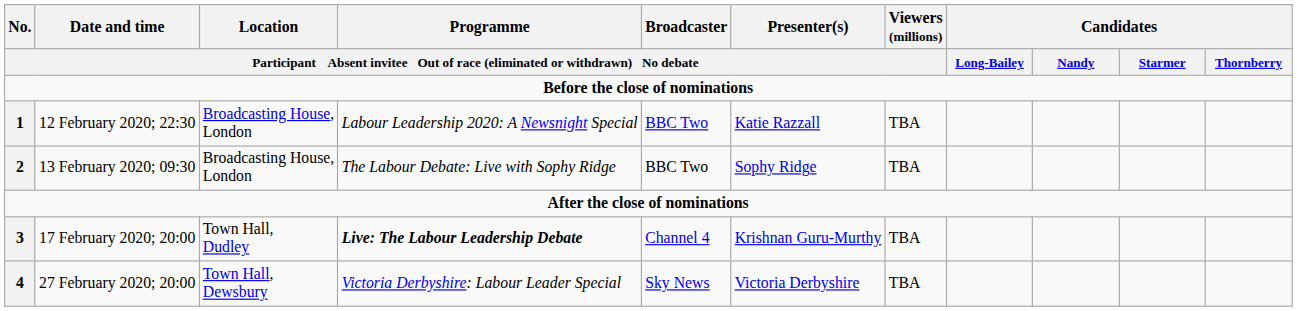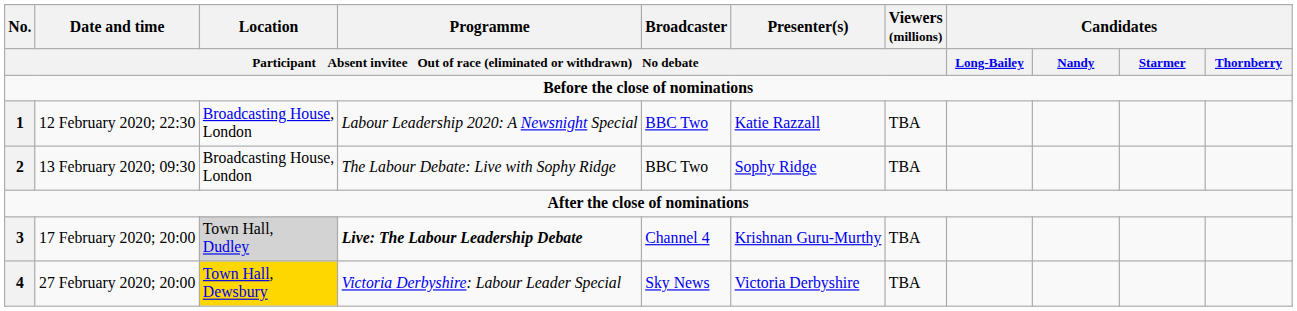17 February 2020; 20:00 | column 3: no background -> lightgrey background
27 February 2020; 20:00 | column 3: no background -> gold background
